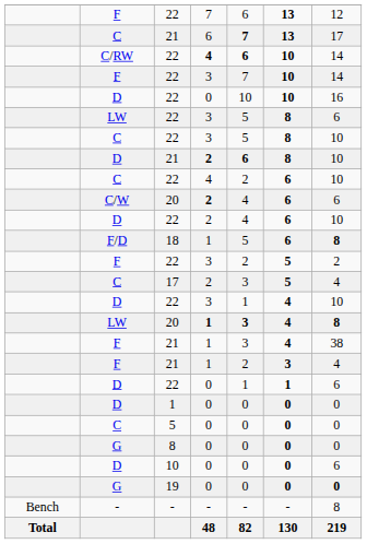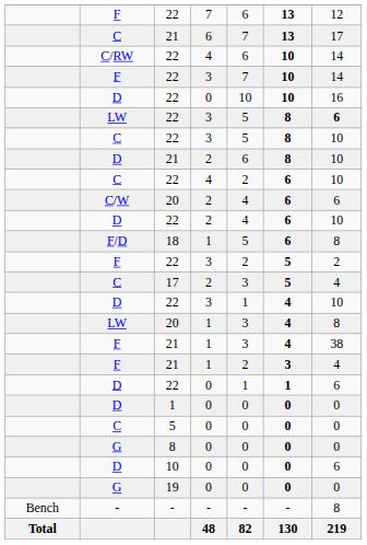C / 21 | column 5: bold -> normal
C/RW / 22 | column 4: bold -> normal
C/RW / 22 | column 5: bold -> normal
LW / 22 | column 7: normal -> bold
D / 21 | column 4: bold -> normal
D / 21 | column 5: bold -> normal
C/W / 20 | column 4: bold -> normal
18 | column 7: bold -> normal
LW / 20 | column 4: bold -> normal
LW / 20 | column 5: bold -> normal
LW / 20 | column 7: bold -> normal
19 | column 7: bold -> normal
